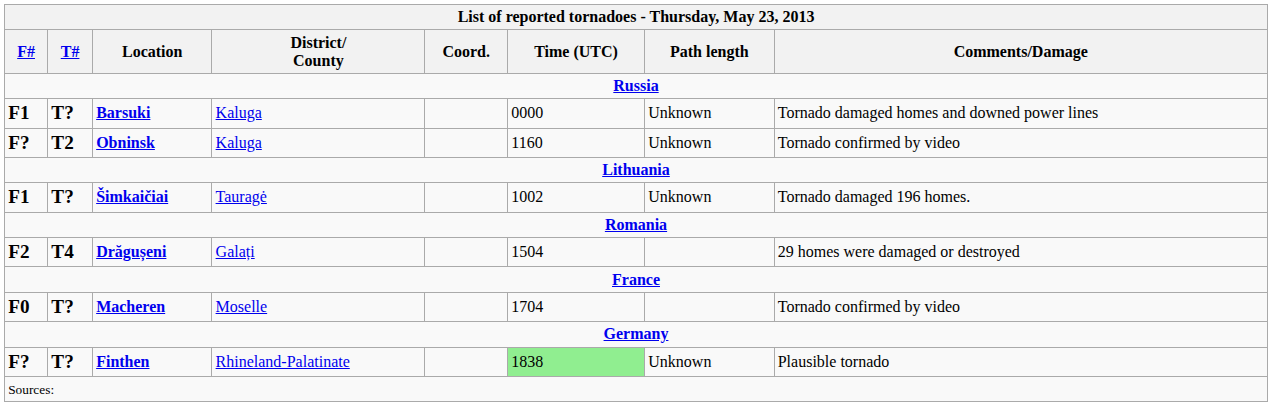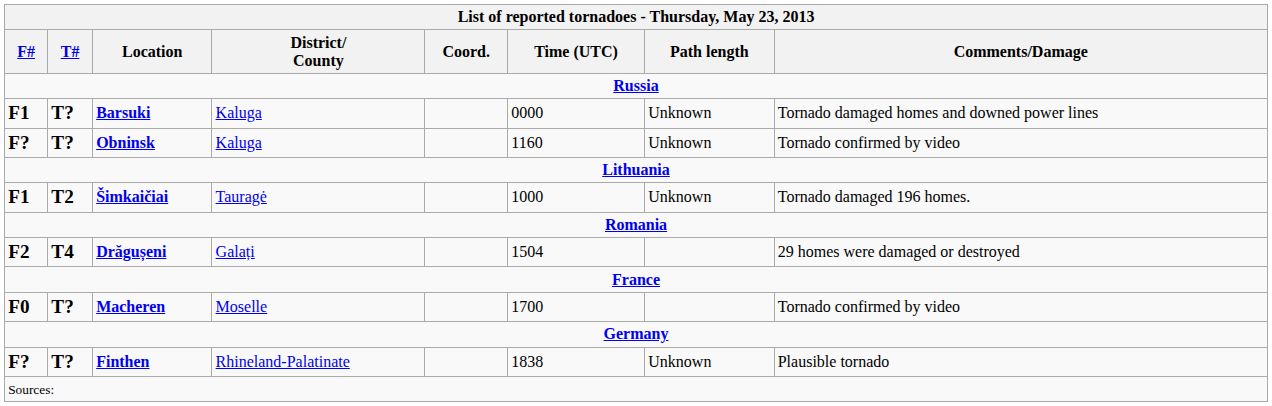Obninsk | T#: T2 -> T?
Šimkaičiai | T#: T? -> T2
Šimkaičiai | Time (UTC): 1002 -> 1000
Macheren | Time (UTC): 1704 -> 1700
Finthen | Time (UTC): lightgreen background -> no background
